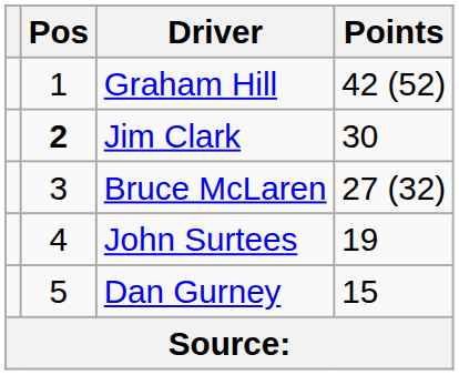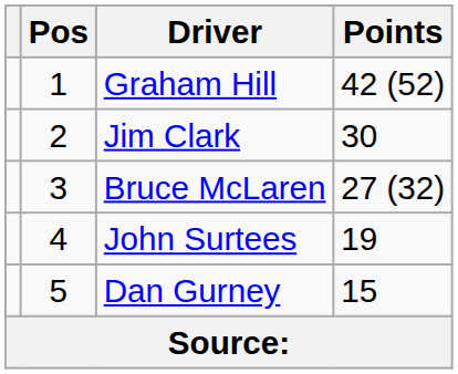Jim Clark | Pos: bold -> normal
